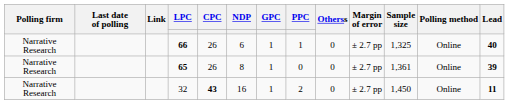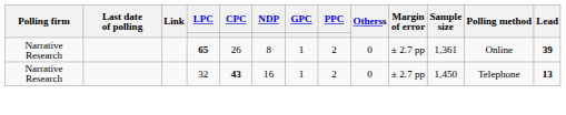- row: Narrative Research | 66 | 26 | 6 | 1 | 1 | 0 | ± 2.7 pp | 1,325 | Online | 40
65 | PPC: 0 -> 2
32 | Polling method: Online -> Telephone
32 | Lead: 11 -> 13
